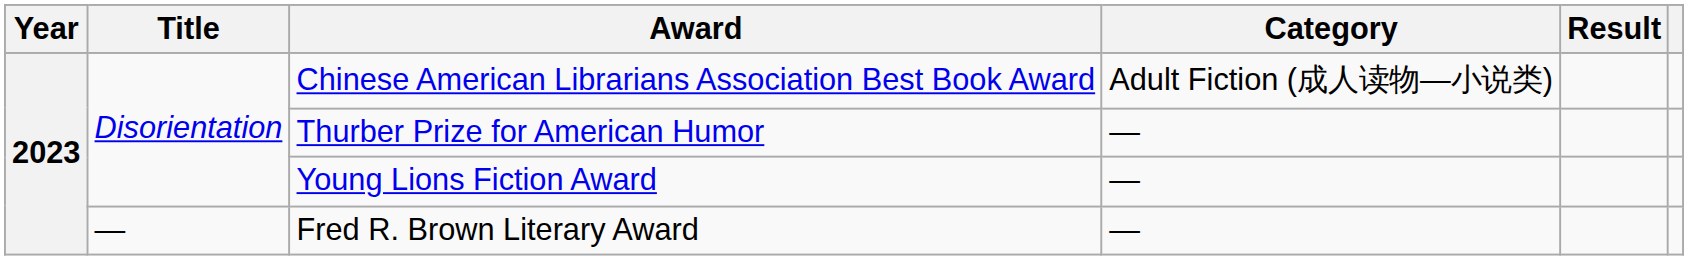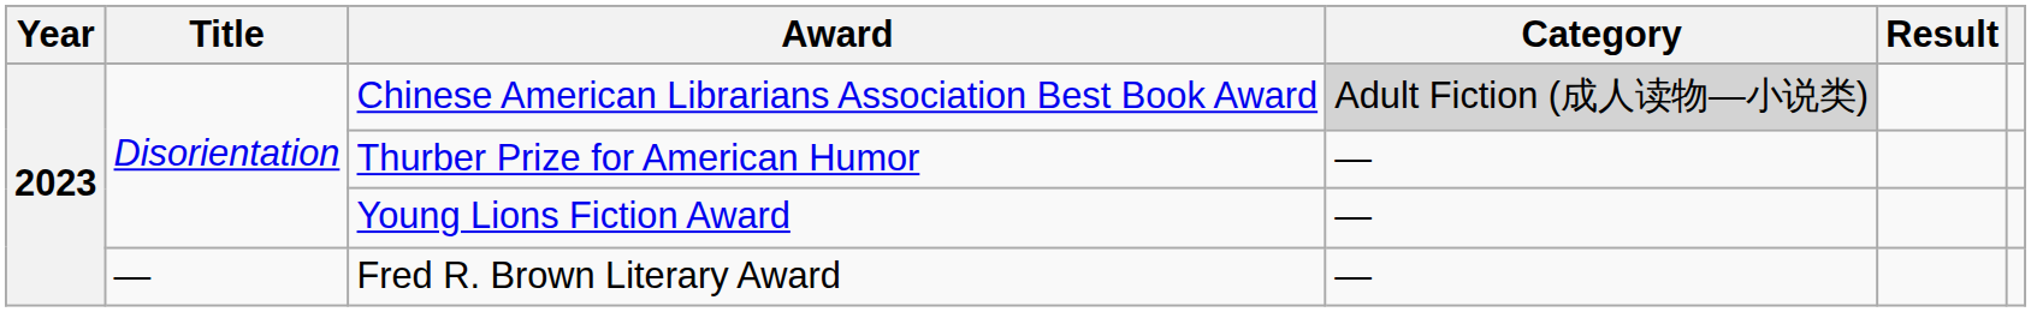Chinese American Librarians Association Best Book Award | Category: no background -> lightgrey background
